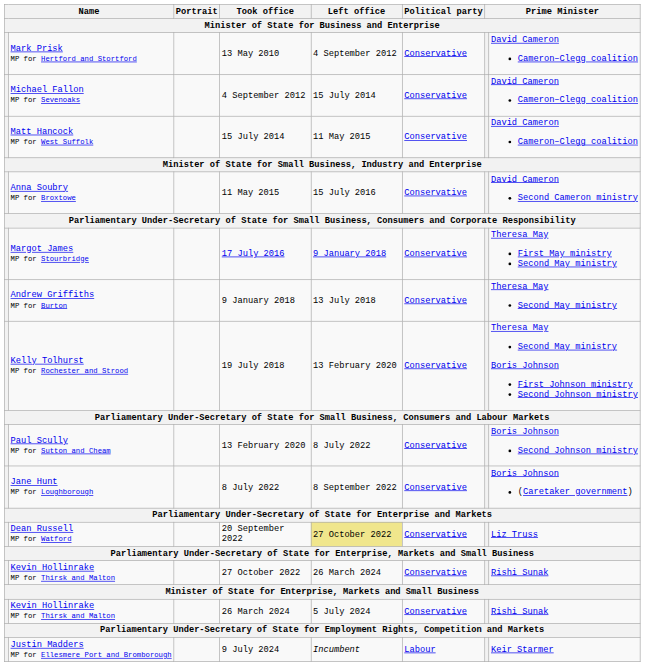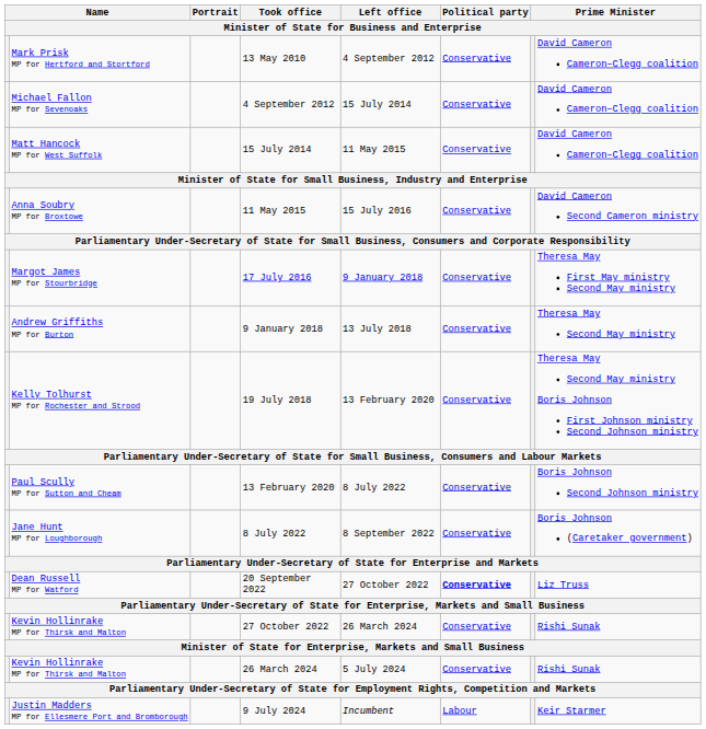20 September 2022 | Left office / Minister of State for Business and Enterprise: khaki background -> no background
20 September 2022 | column 6: normal -> bold
